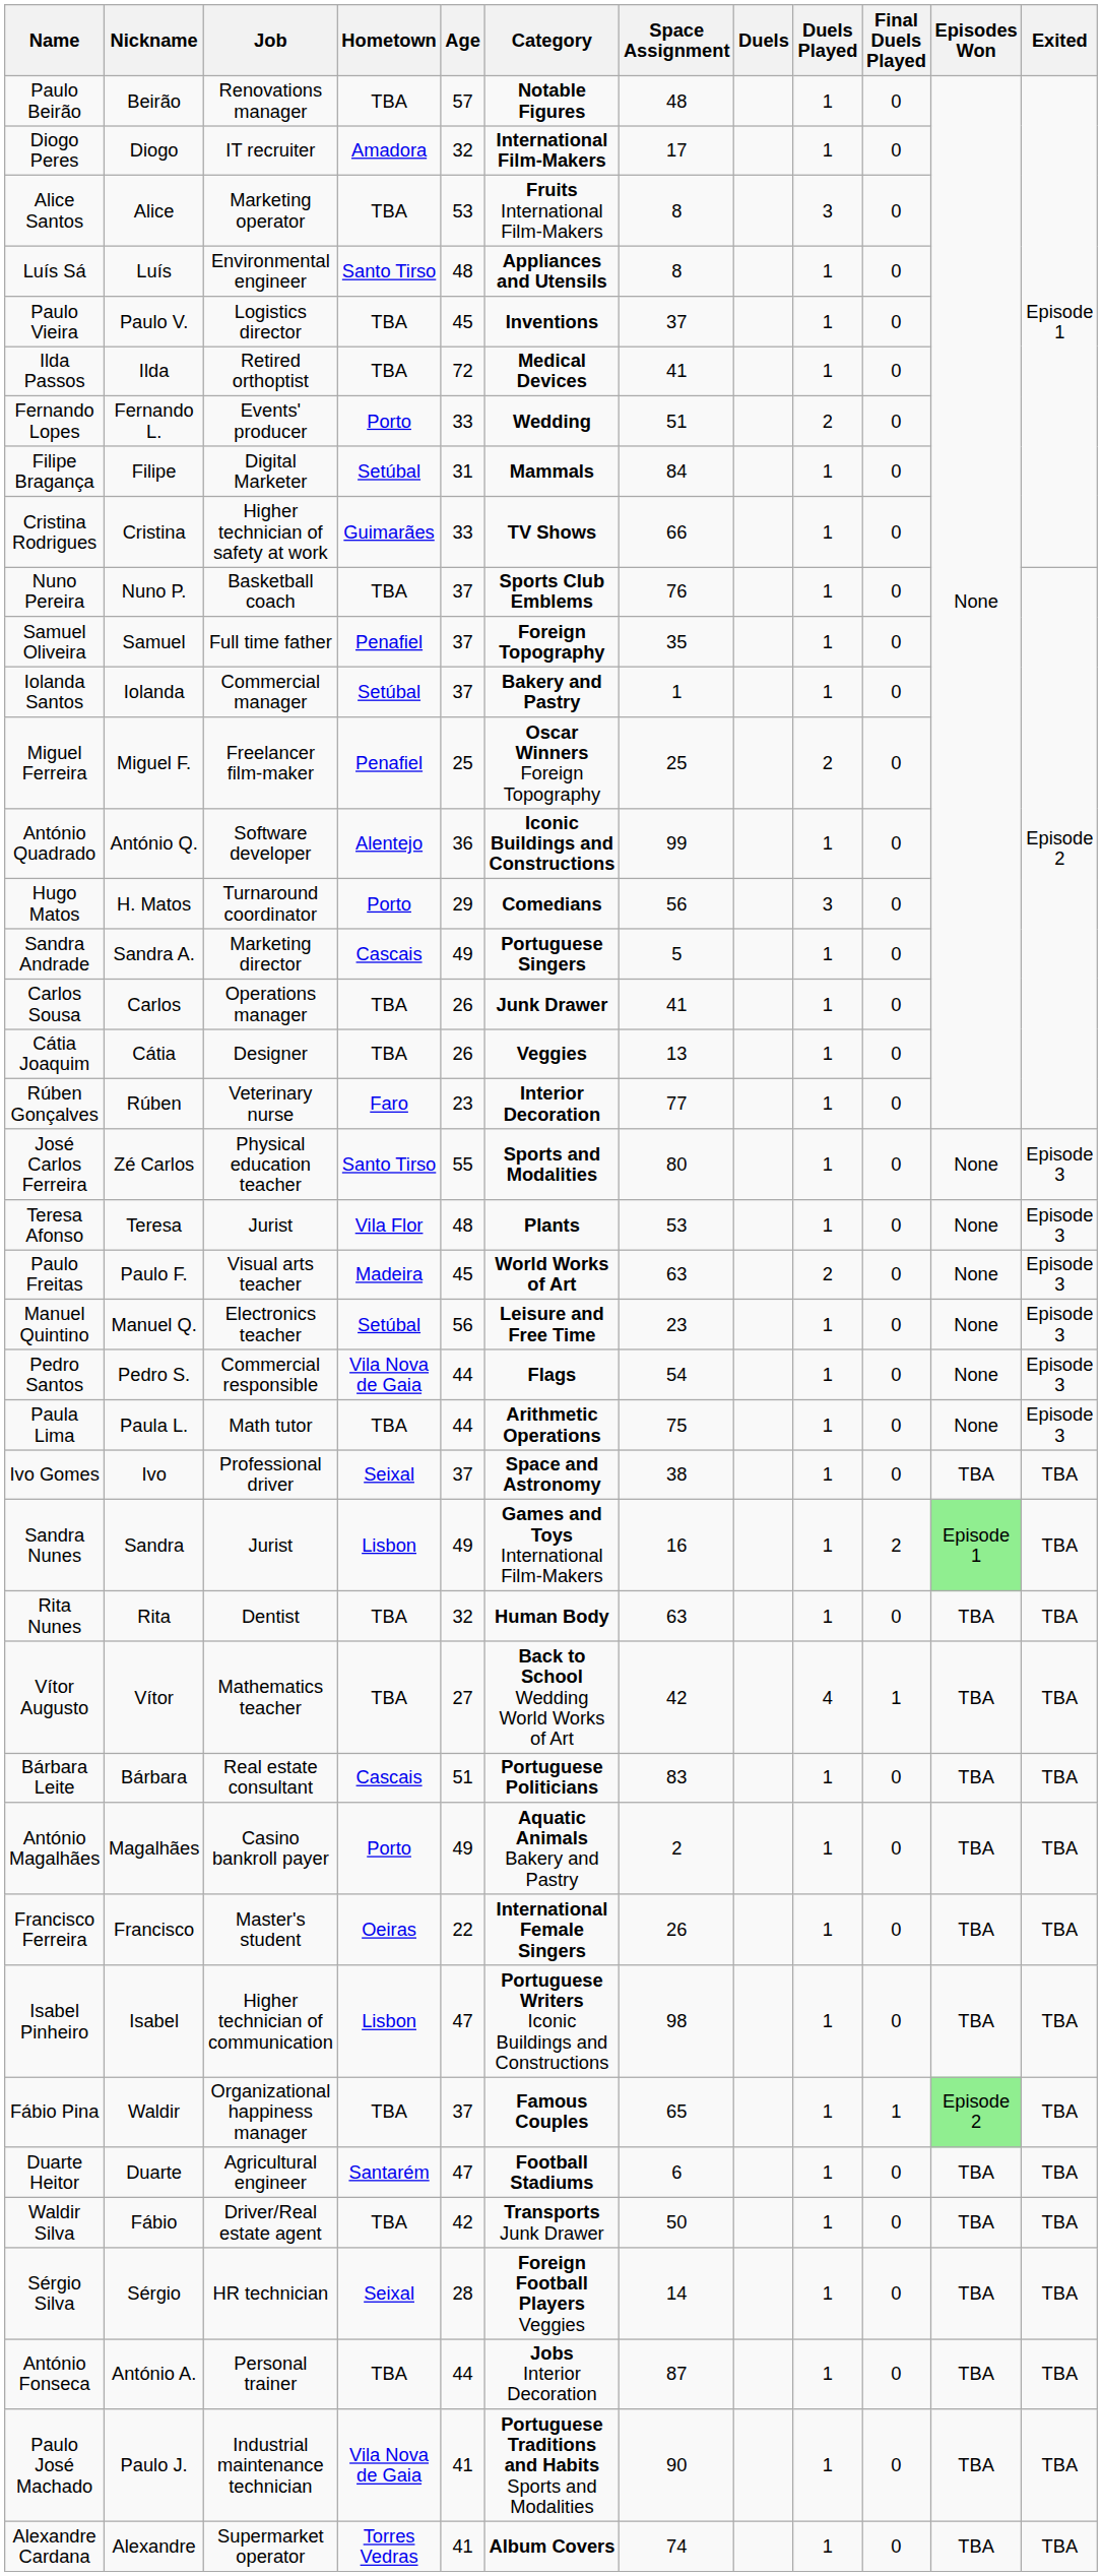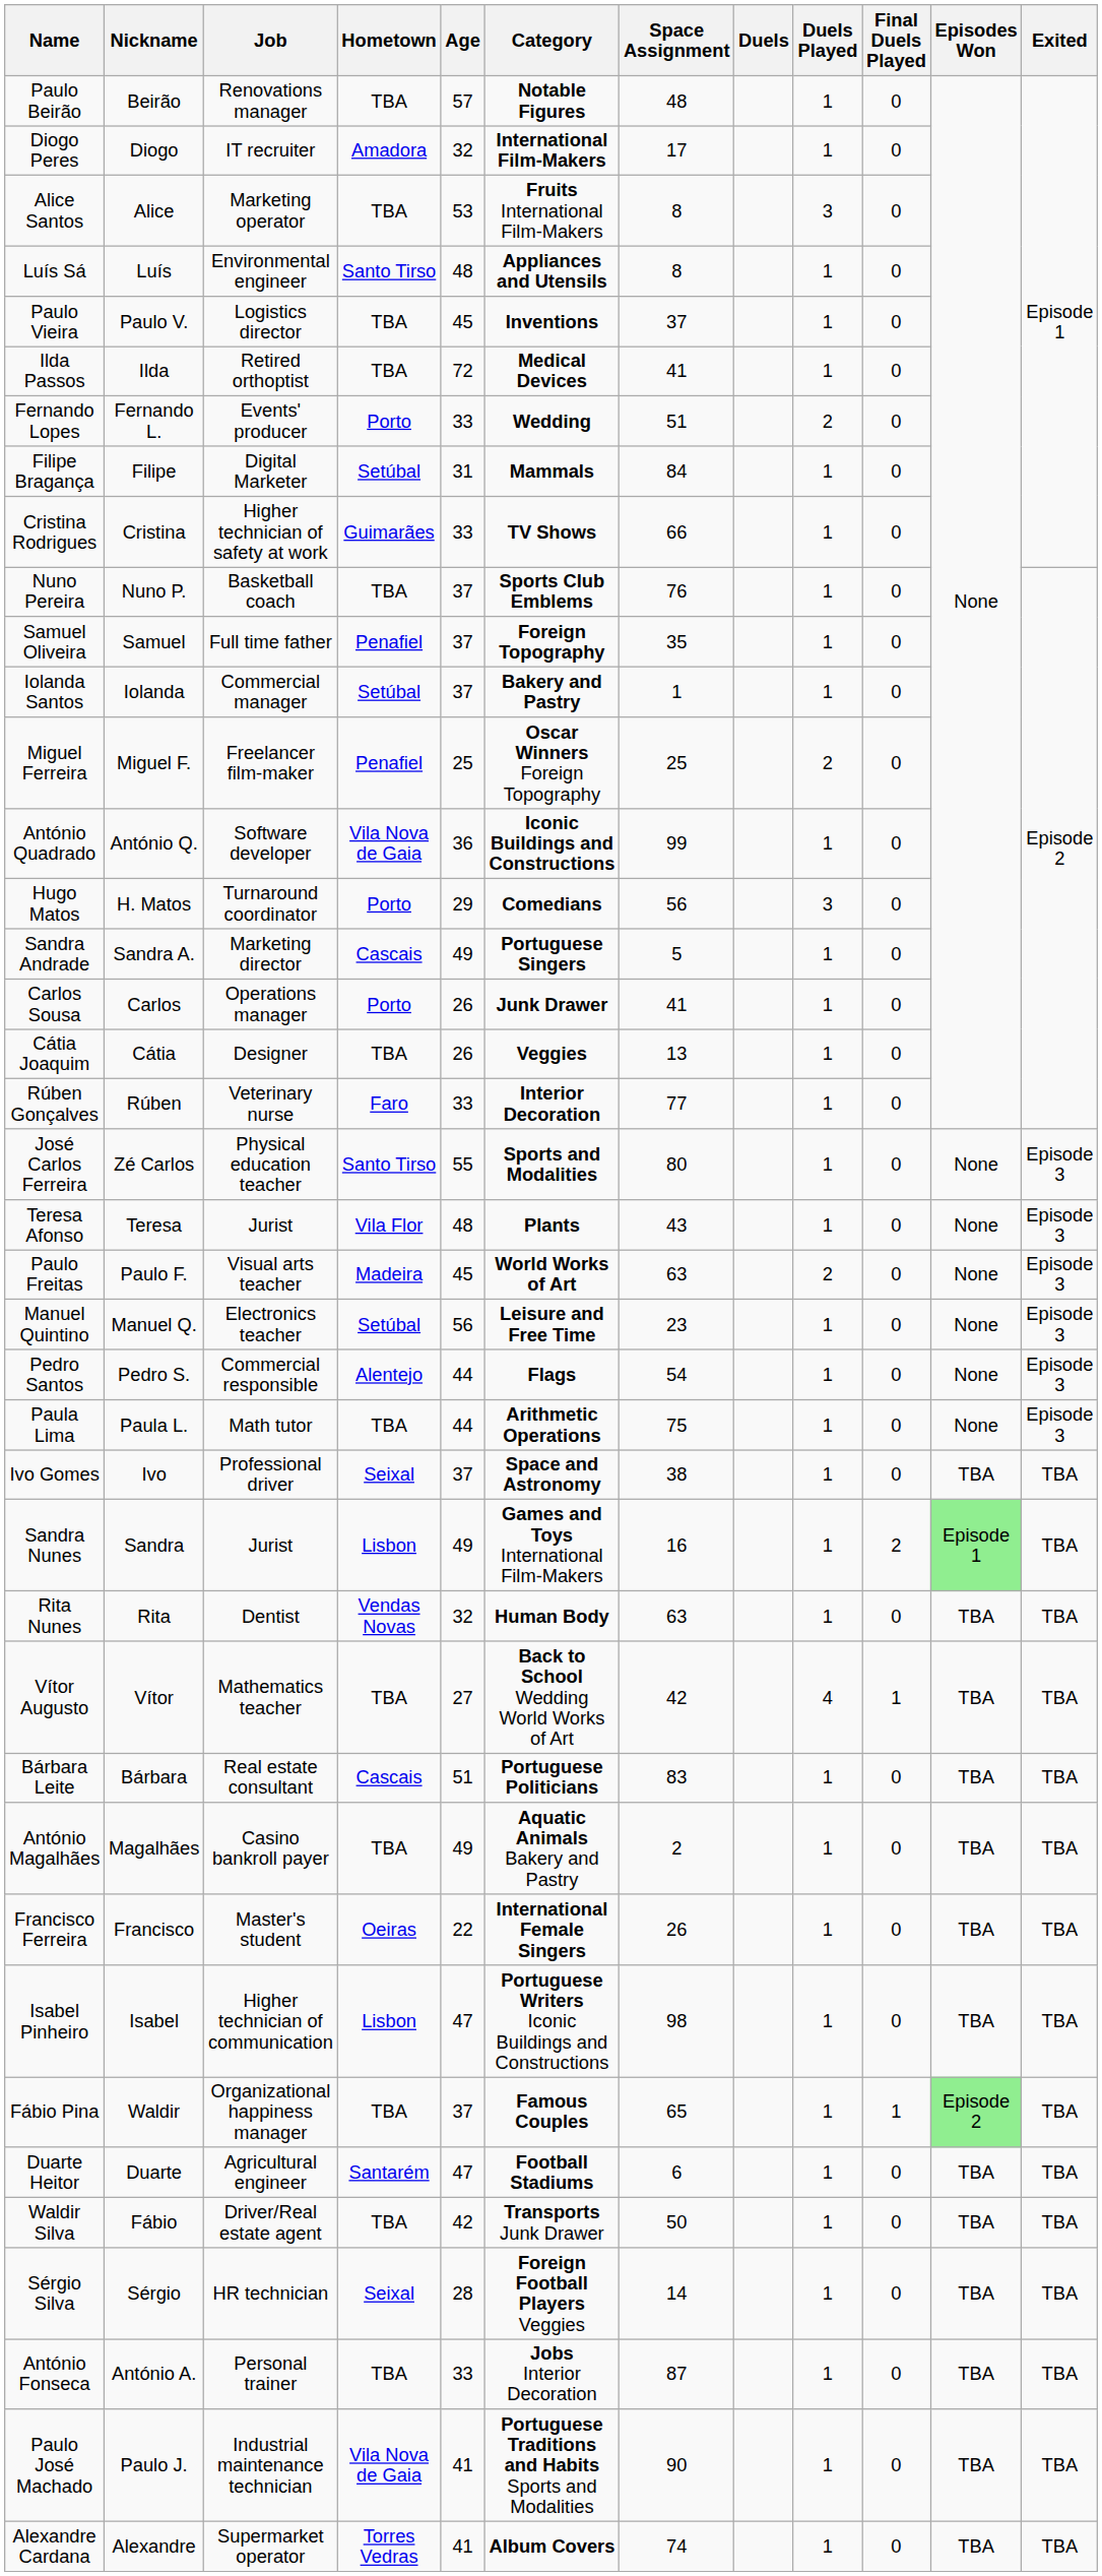António Quadrado | Hometown: Alentejo -> Vila Nova de Gaia
Carlos Sousa | Hometown: TBA -> Porto
Rúben Gonçalves | Age: 23 -> 33
Teresa Afonso | Space Assignment: 53 -> 43
Pedro Santos | Hometown: Vila Nova de Gaia -> Alentejo
Rita Nunes | Hometown: TBA -> Vendas Novas
António Magalhães | Hometown: Porto -> TBA
António Fonseca | Age: 44 -> 33
